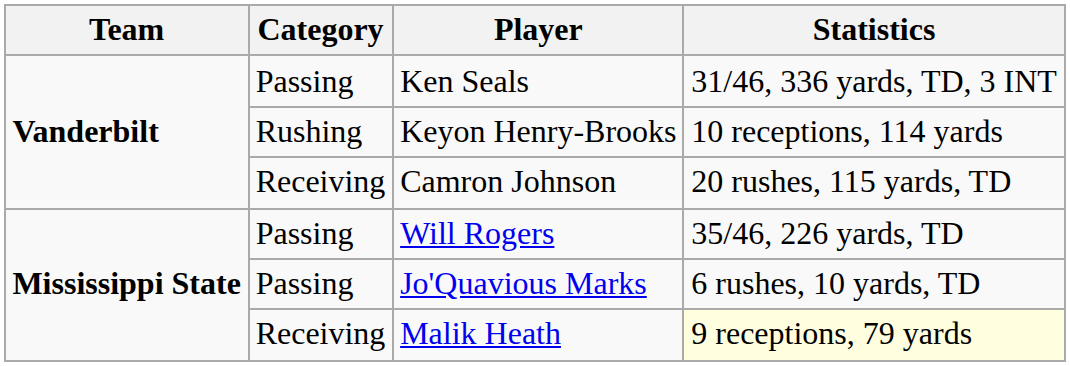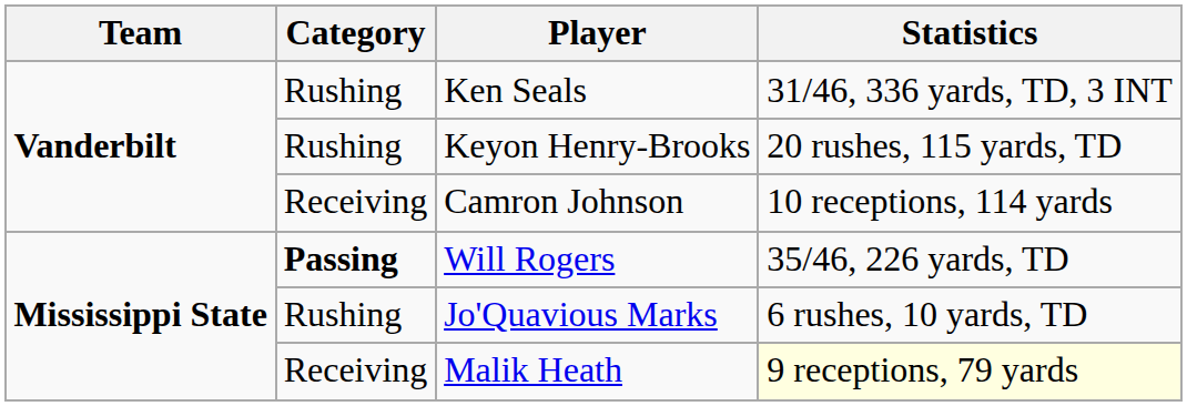Ken Seals | Category: Passing -> Rushing
Keyon Henry-Brooks | Statistics: 10 receptions, 114 yards -> 20 rushes, 115 yards, TD
Camron Johnson | Statistics: 20 rushes, 115 yards, TD -> 10 receptions, 114 yards
Will Rogers | Category: normal -> bold
Jo'Quavious Marks | Category: Passing -> Rushing
